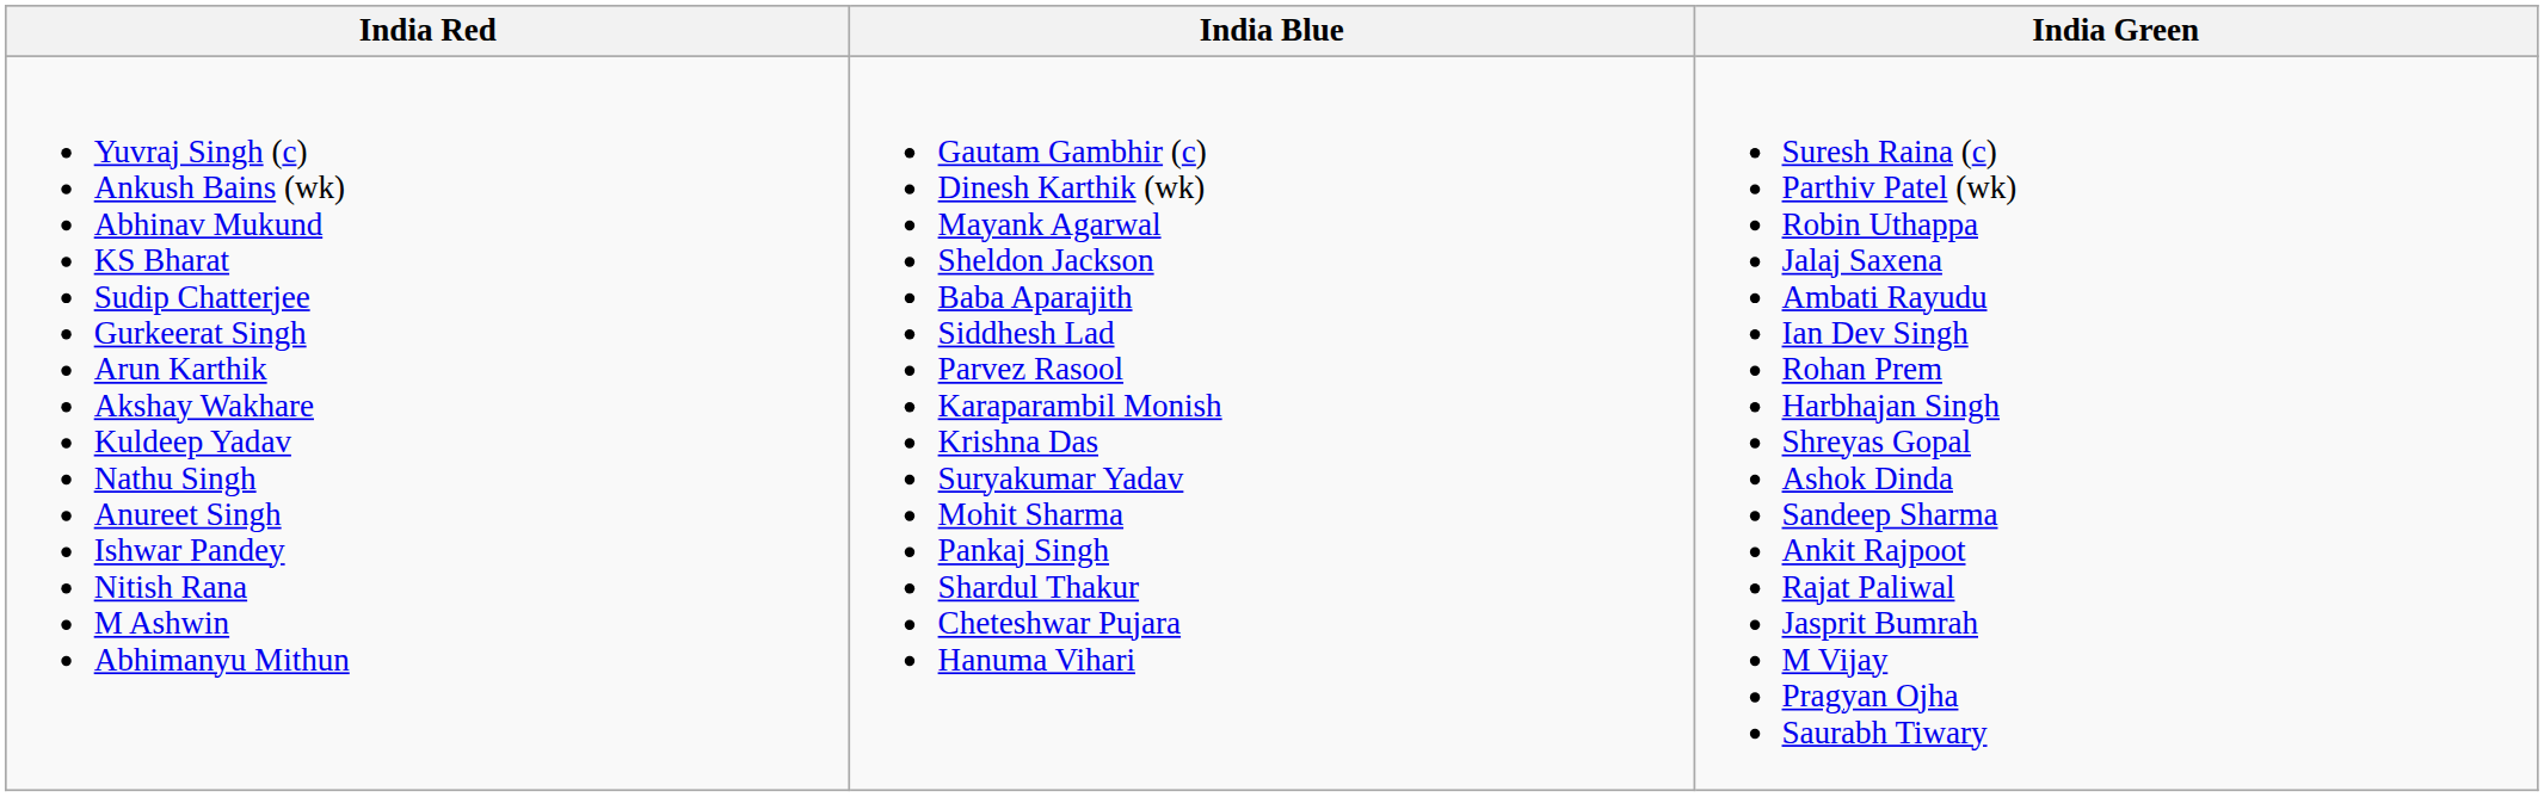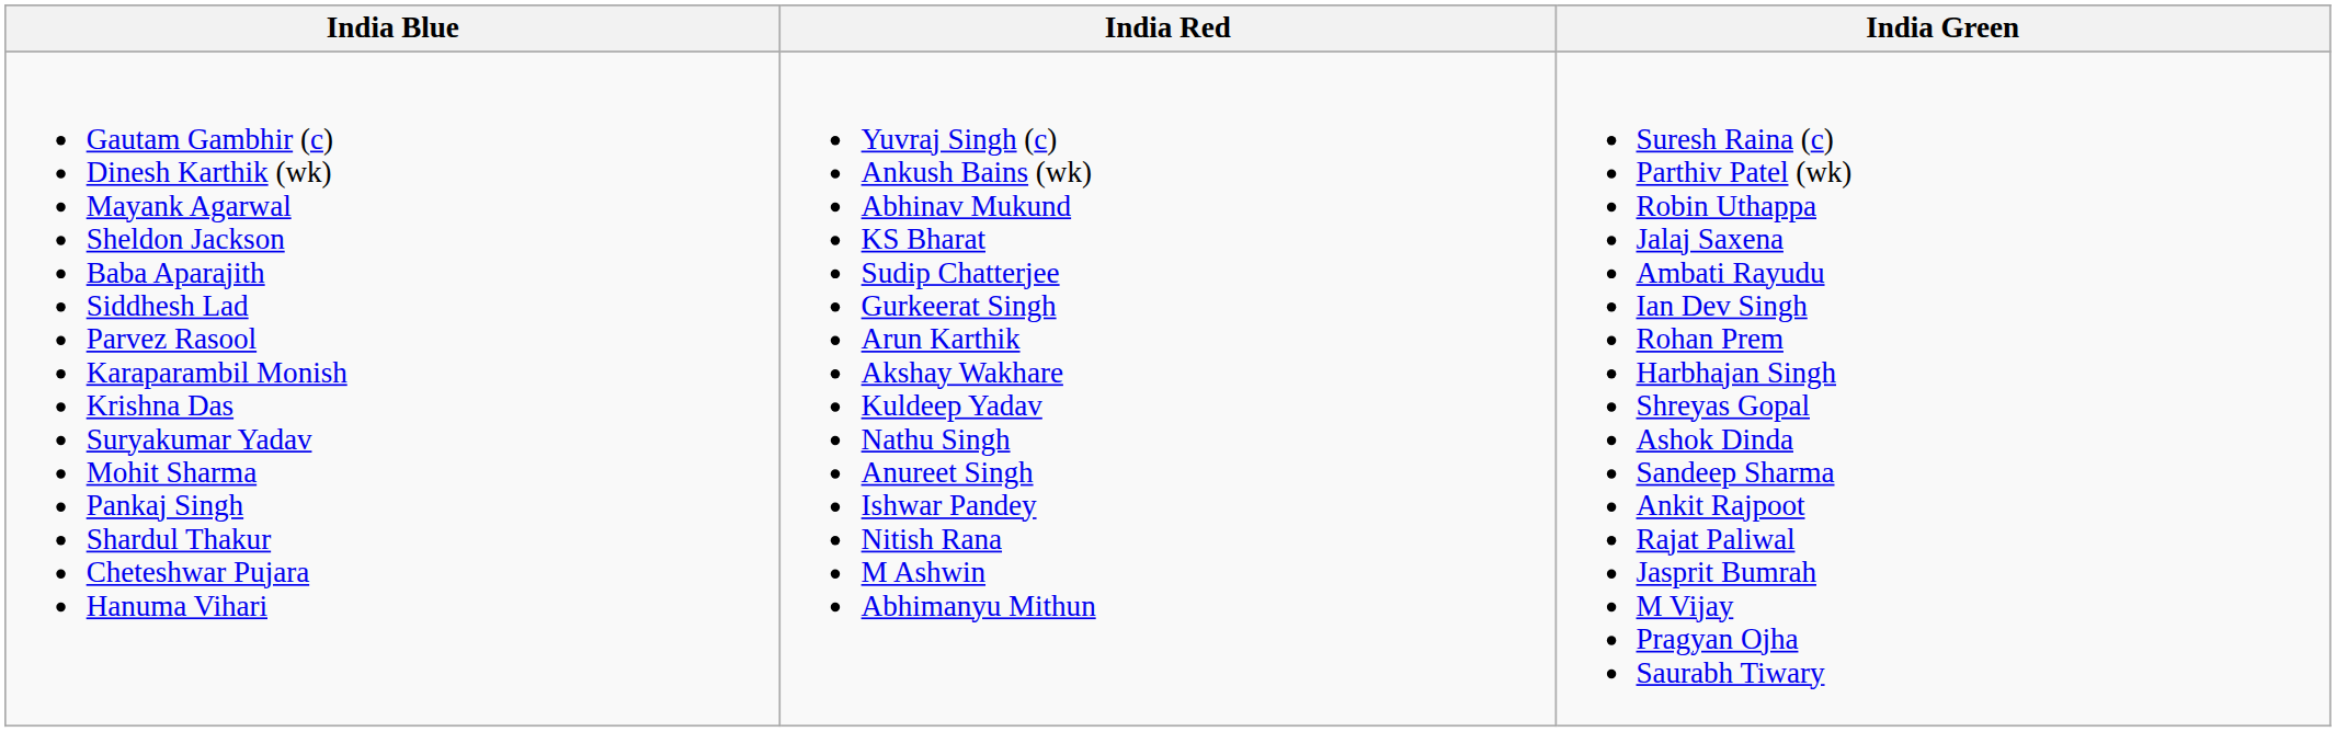columns swapped: India Red <-> India Blue
